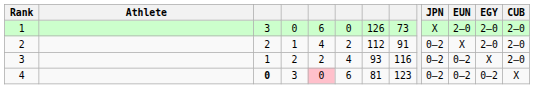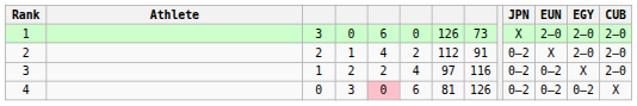row 4 | column 7: 93 -> 97
row 5 | column 3: bold -> normal
row 5 | column 8: 123 -> 126
